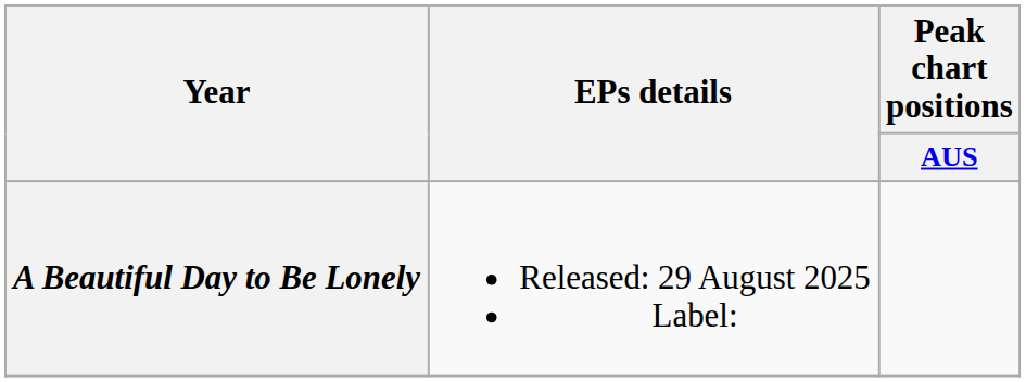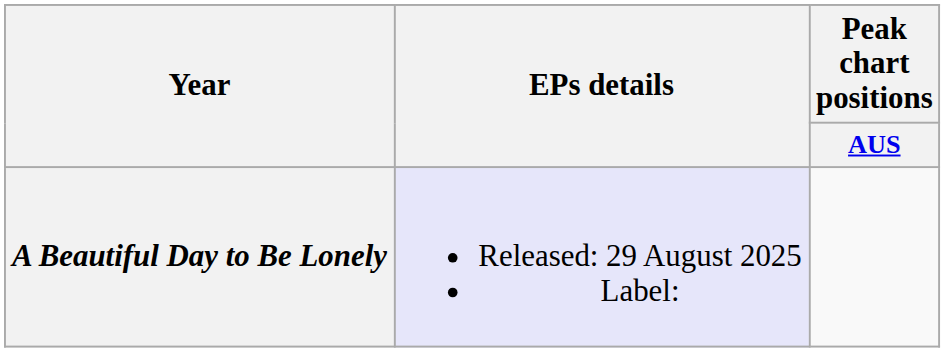A Beautiful Day to Be Lonely | EPs details: no background -> lavender background
